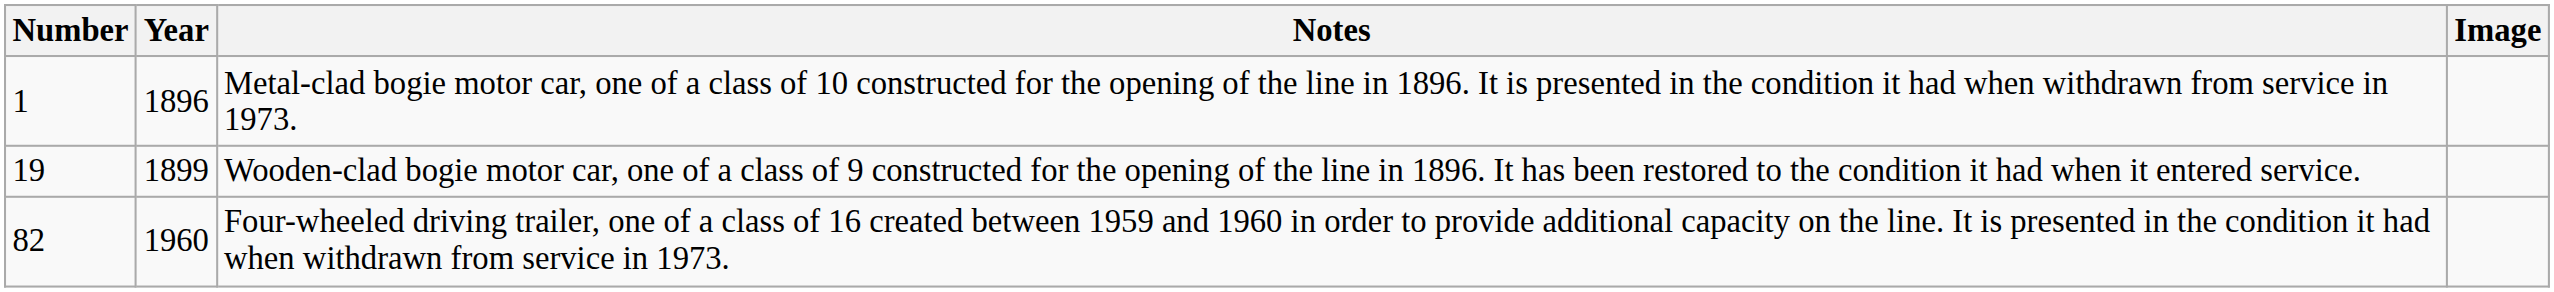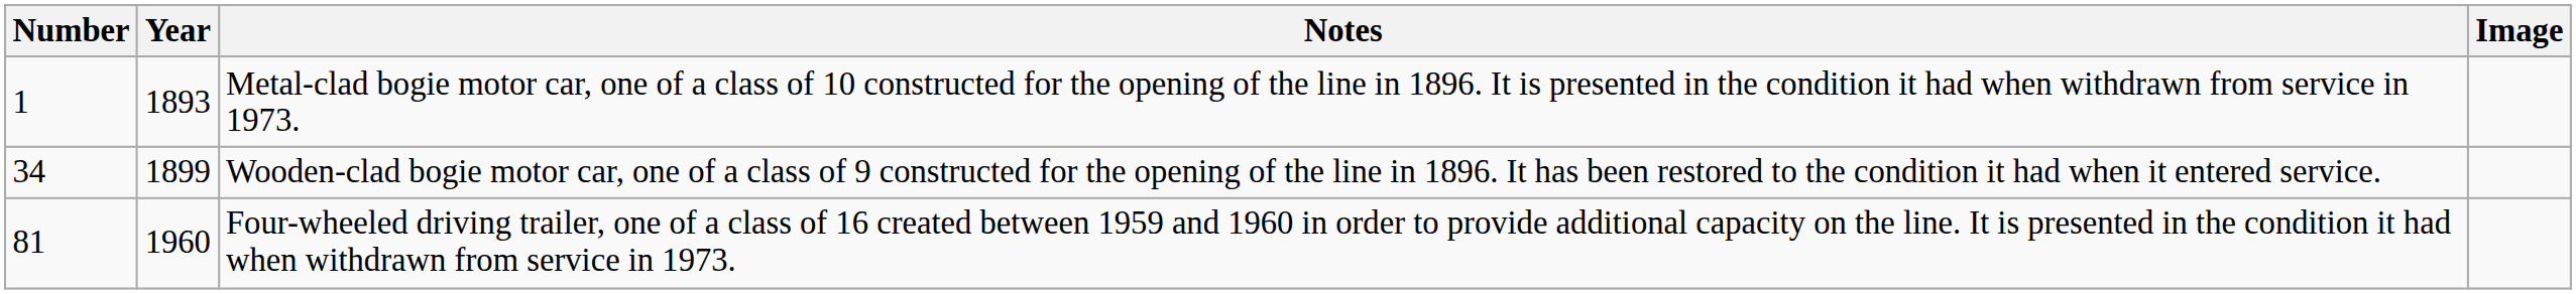row 2 | Year: 1896 -> 1893
row 3 | Number: 19 -> 34
row 4 | Number: 82 -> 81
